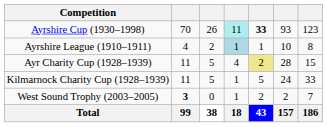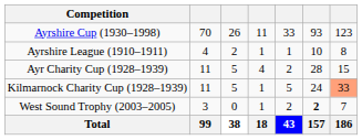Ayrshire Cup (1930–1998) | column 4: paleturquoise background -> no background
Ayrshire Cup (1930–1998) | column 5: bold -> normal
Ayrshire League (1910–1911) | column 4: lightblue background -> no background
Ayr Charity Cup (1928–1939) | column 5: khaki background -> no background
Kilmarnock Charity Cup (1928–1939) | column 7: no background -> lightsalmon background
West Sound Trophy (2003–2005) | column 2: bold -> normal
West Sound Trophy (2003–2005) | column 6: normal -> bold
